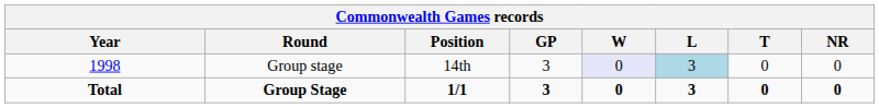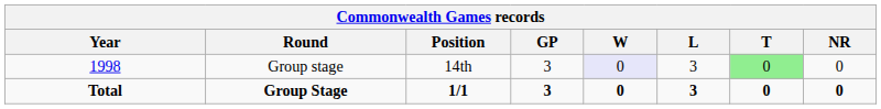1998 | L: lightblue background -> no background
1998 | T: no background -> lightgreen background
